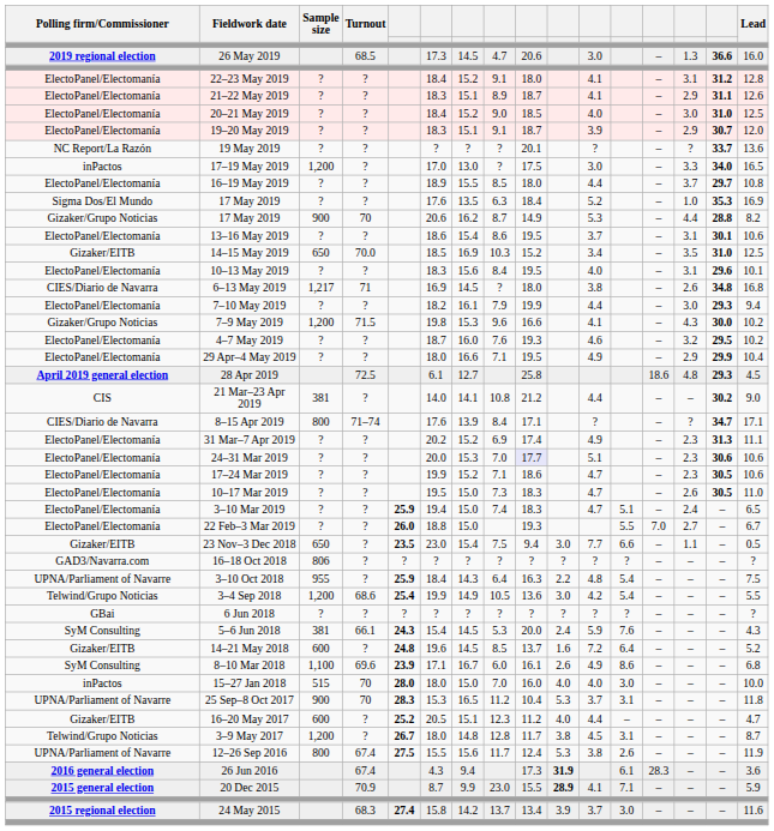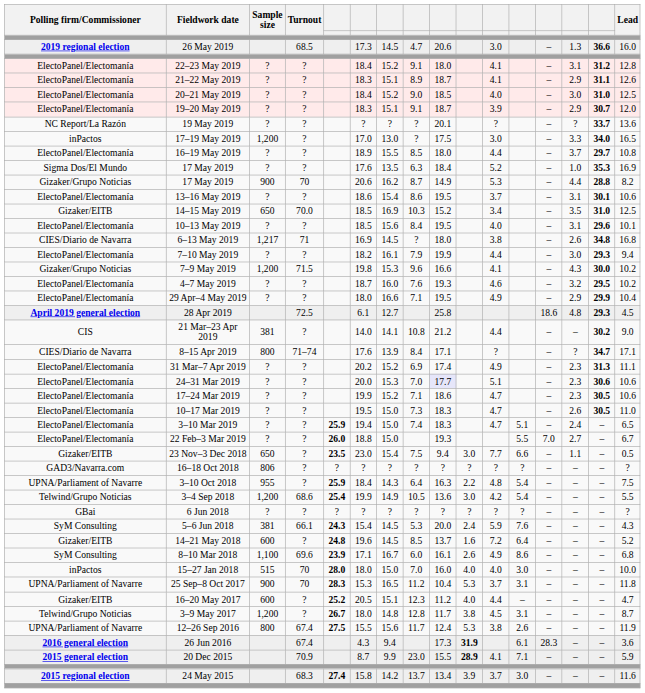10–13 May 2019 | column 6: 18.3 -> 18.5
